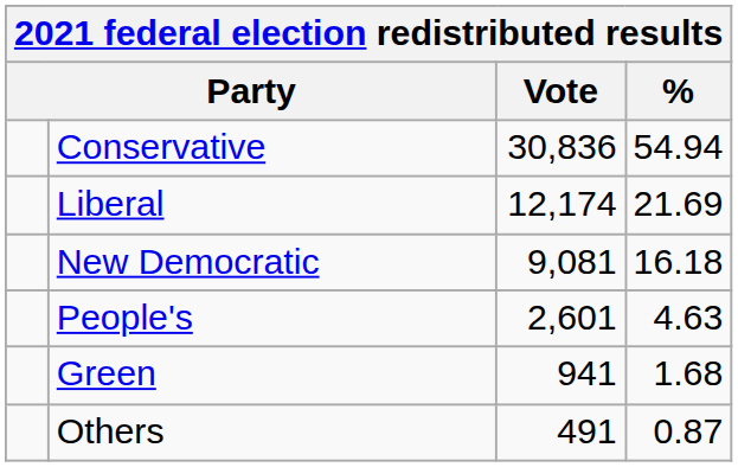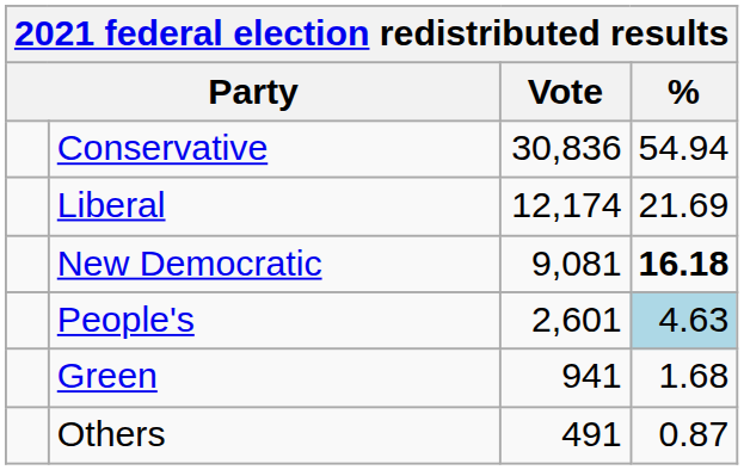New Democratic | %: normal -> bold
People's | %: no background -> lightblue background
